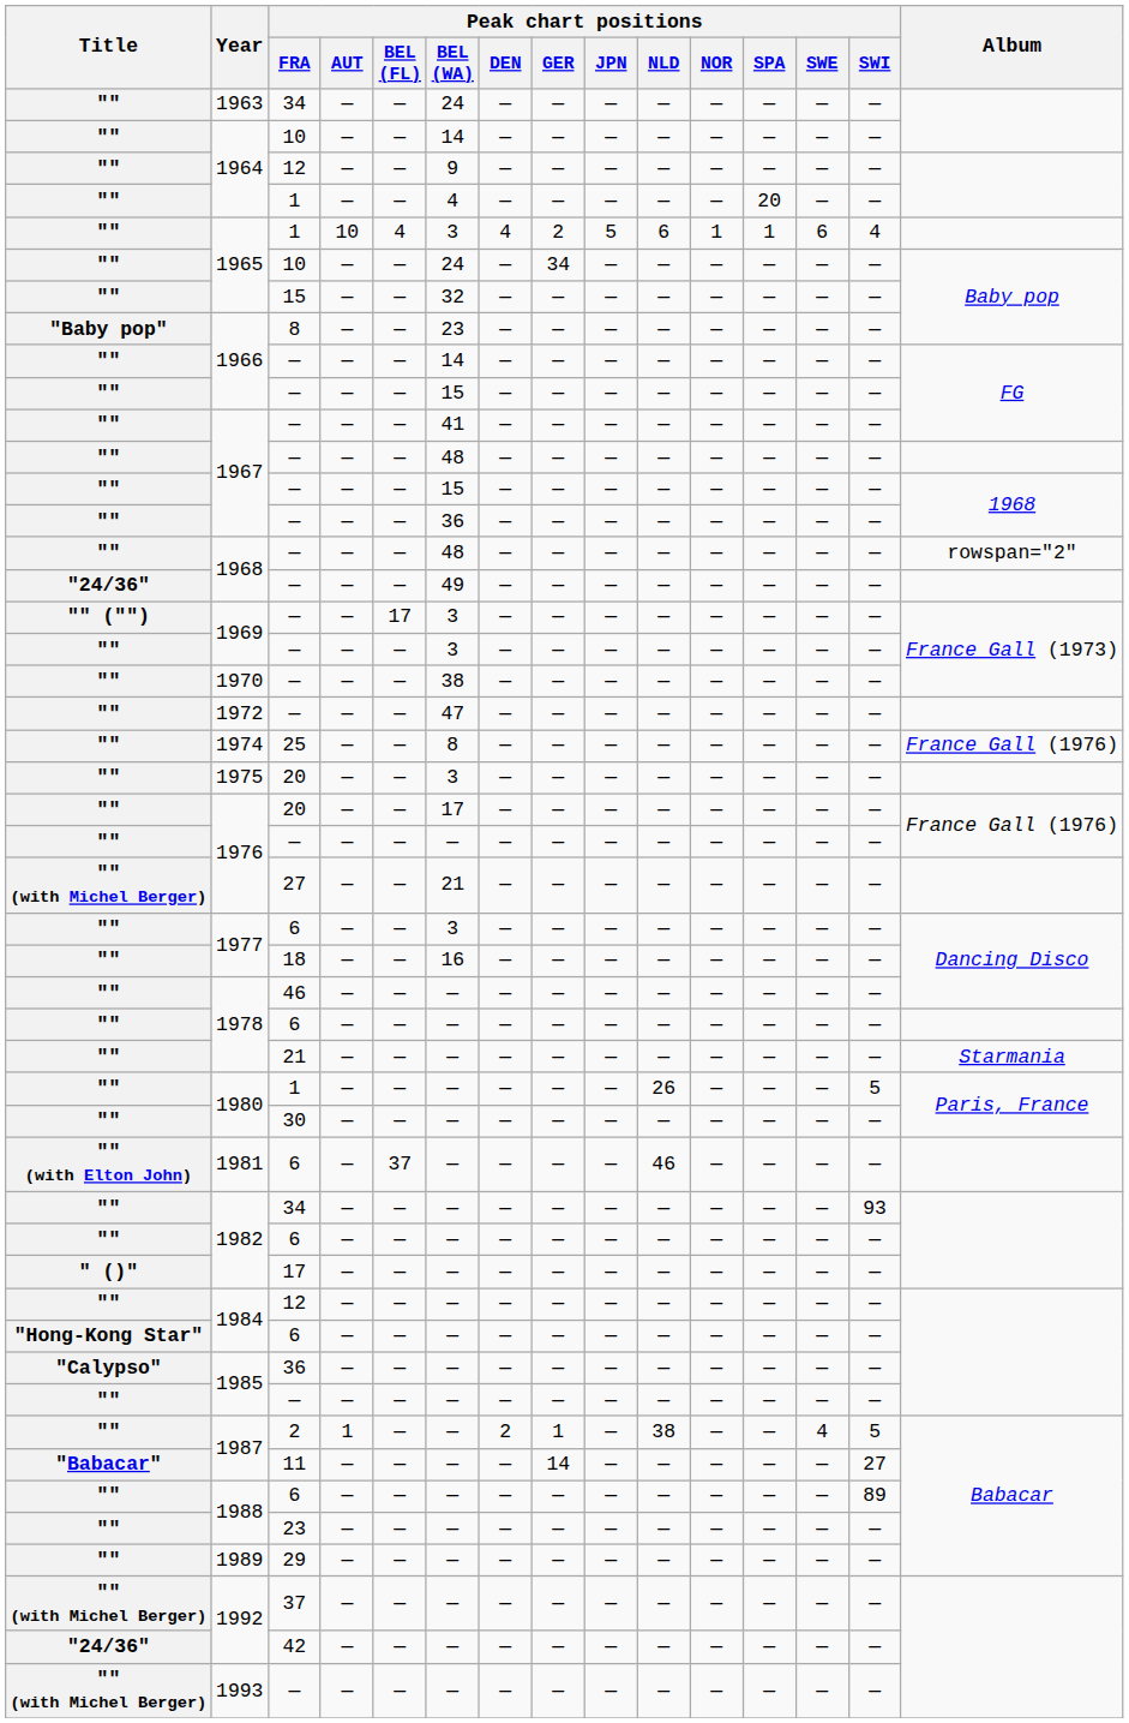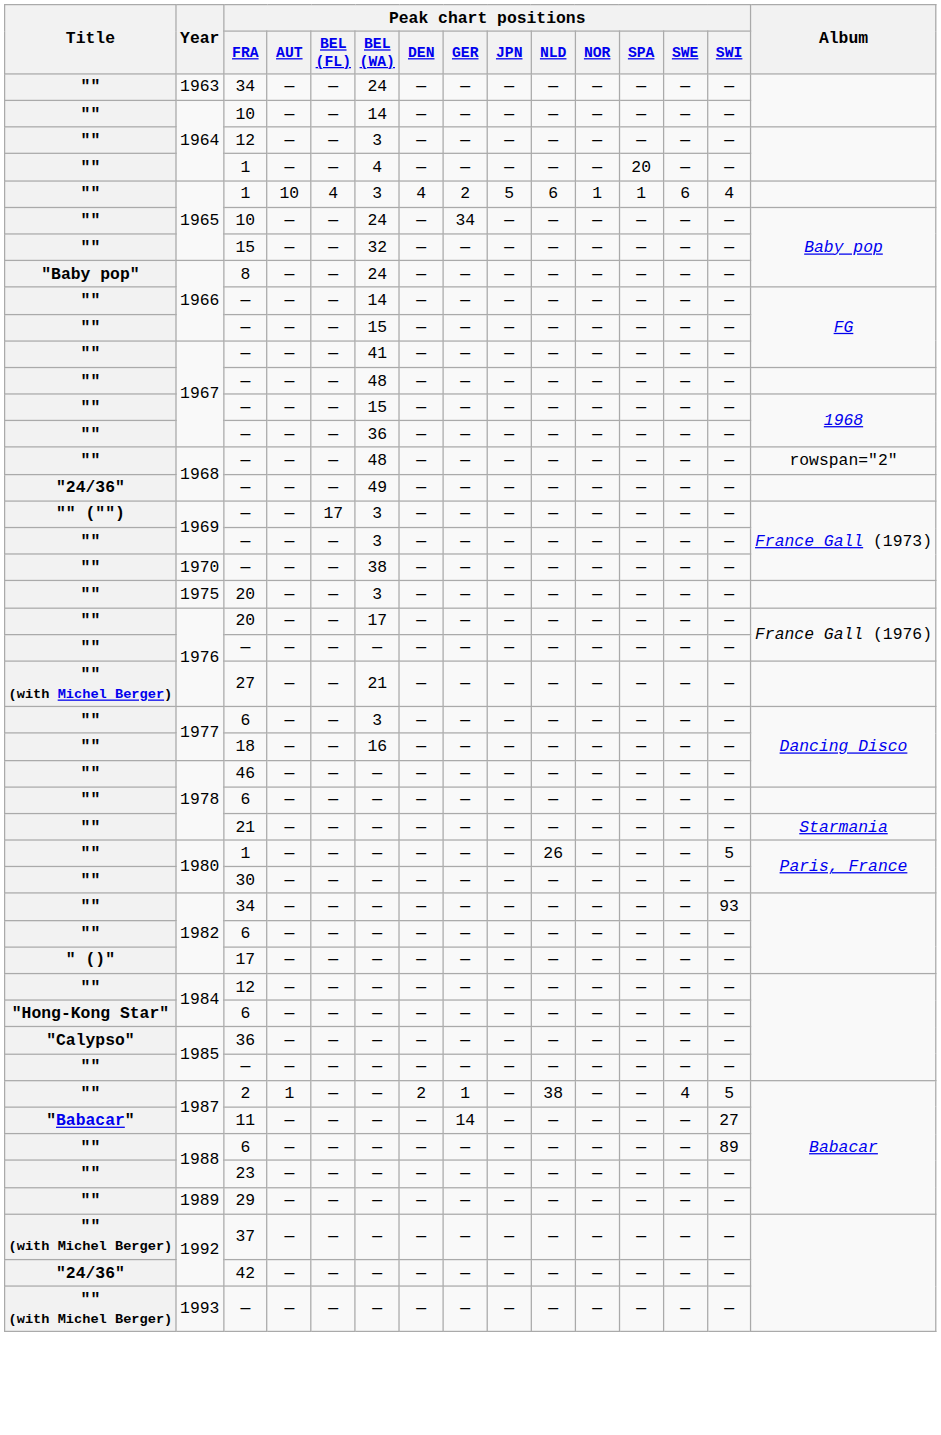1964 / 12 | Peak chart positions / BEL (WA): 9 -> 3
1966 / 8 | Peak chart positions / BEL (WA): 23 -> 24
- row: "" | 1972 | — | — | — | 47 | — | — | — | — | — | — | — | —
- row: "" | 1974 | 25 | — | — | 8 | — | — | — | — | — | — | — | — | France Gall (1976)
- row: "" (with Elton John) | 1981 | 6 | — | 37 | — | — | — | — | 46 | — | — | — | —
